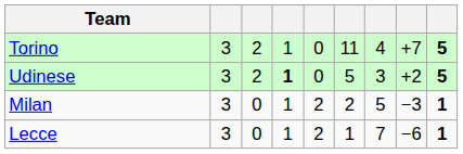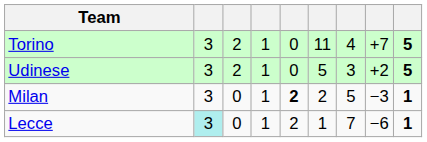Udinese | column 4: bold -> normal
Milan | column 5: normal -> bold
Lecce | column 2: no background -> paleturquoise background
